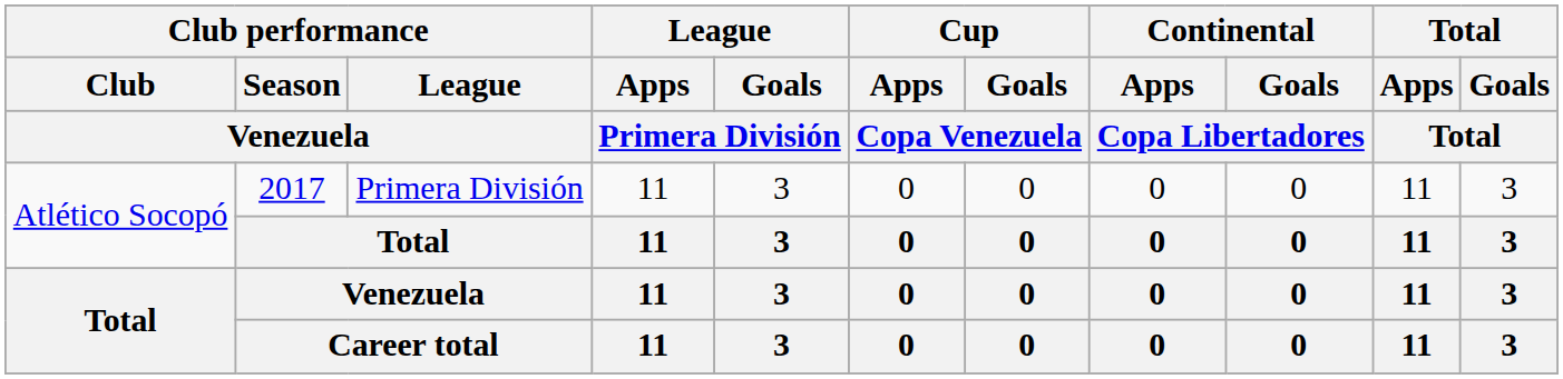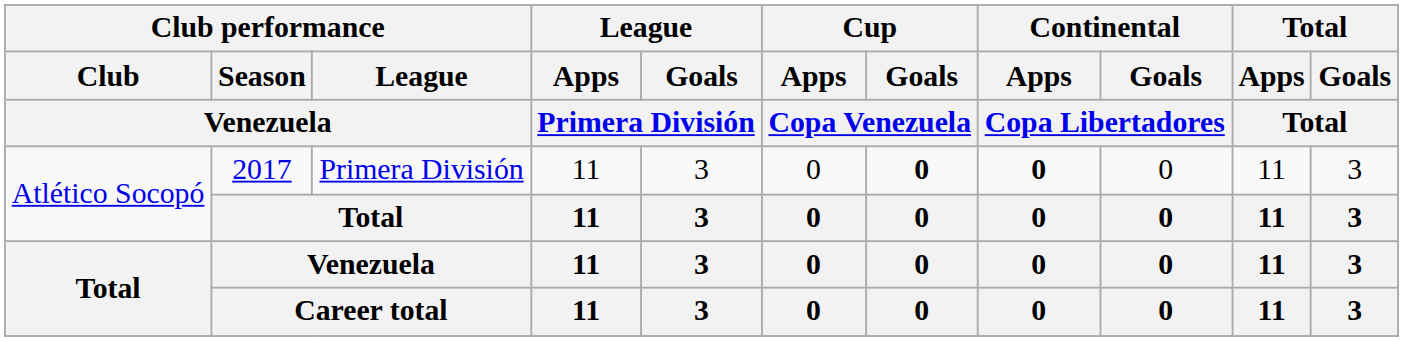Atlético Socopó / Primera División | Cup / Goals / Copa Venezuela: normal -> bold
Atlético Socopó / Primera División | Continental / Apps / Copa Libertadores: normal -> bold
